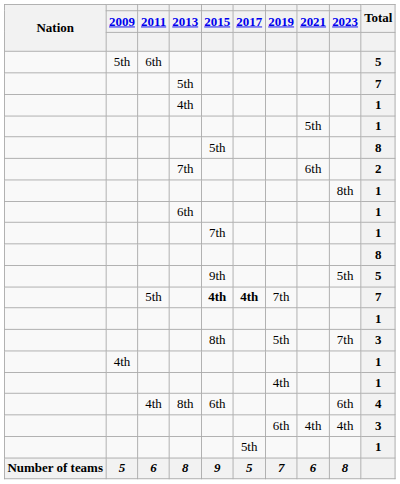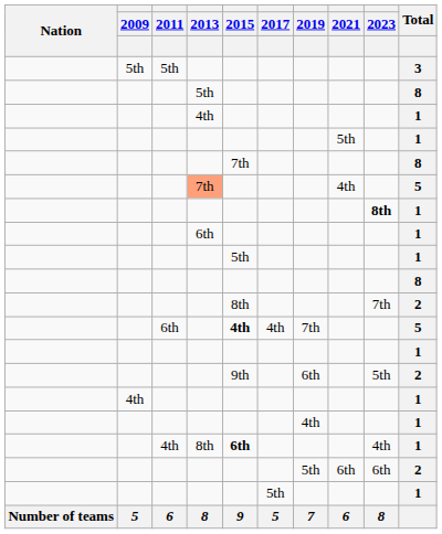row 4 | 2011: 6th -> 5th
row 4 | Total: 5 -> 3
row 5 | Total: 7 -> 8
row 8 | 2015: 5th -> 7th
row 9 | 2013: no background -> lightsalmon background
row 9 | 2021: 6th -> 4th
row 9 | Total: 2 -> 5
row 10 | 2023: normal -> bold
row 12 | 2015: 7th -> 5th
row 14 | 2015: 9th -> 8th
row 14 | 2023: 5th -> 7th
row 14 | Total: 5 -> 2
row 15 | 2011: 5th -> 6th
row 15 | 2017: bold -> normal
row 15 | Total: 7 -> 5
row 17 | 2015: 8th -> 9th
row 17 | 2019: 5th -> 6th
row 17 | 2023: 7th -> 5th
row 17 | Total: 3 -> 2
row 20 | 2015: normal -> bold
row 20 | 2023: 6th -> 4th
row 20 | Total: 4 -> 1
row 21 | 2019: 6th -> 5th
row 21 | 2021: 4th -> 6th
row 21 | 2023: 4th -> 6th
row 21 | Total: 3 -> 2
